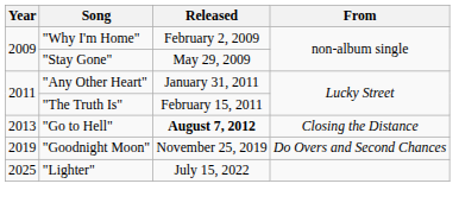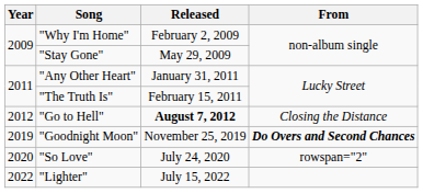"Go to Hell" | Year: 2013 -> 2012
"Goodnight Moon" | From: normal -> bold
+ row: 2020 | "So Love" | July 24, 2020 | rowspan="2"
"Lighter" | Year: 2025 -> 2022
